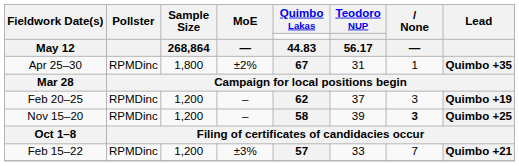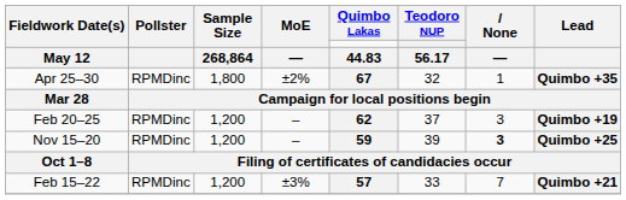Apr 25–30 | Teodoro NUP: 31 -> 32
Nov 15–20 | Quimbo Lakas: 58 -> 59
